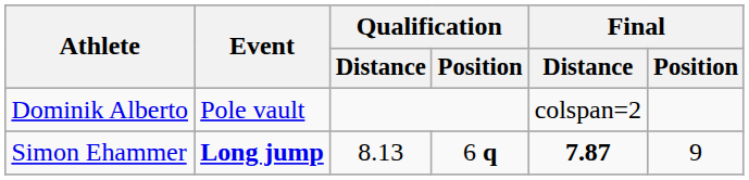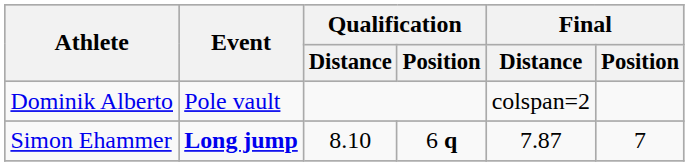Simon Ehammer | Qualification / Distance: 8.13 -> 8.10
Simon Ehammer | Final / Distance: bold -> normal
Simon Ehammer | Final / Position: 9 -> 7
